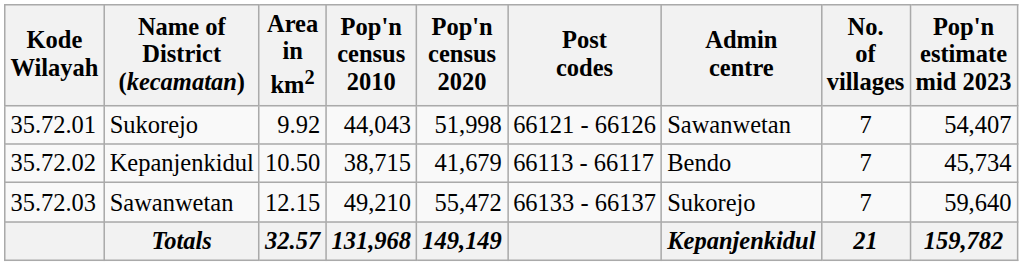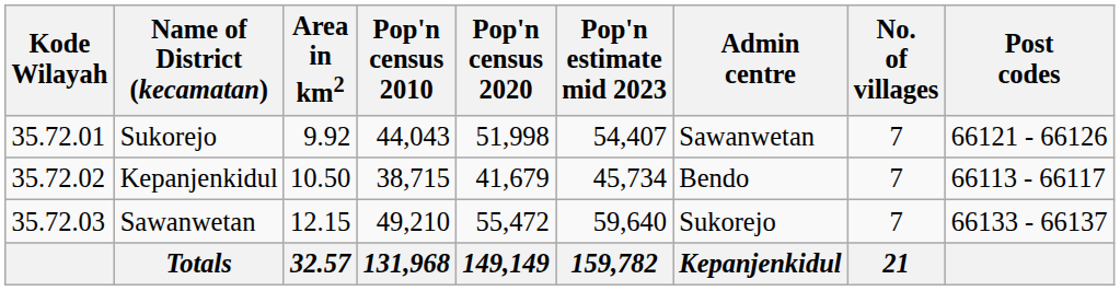columns swapped: Pop'n estimate mid 2023 <-> Post codes
